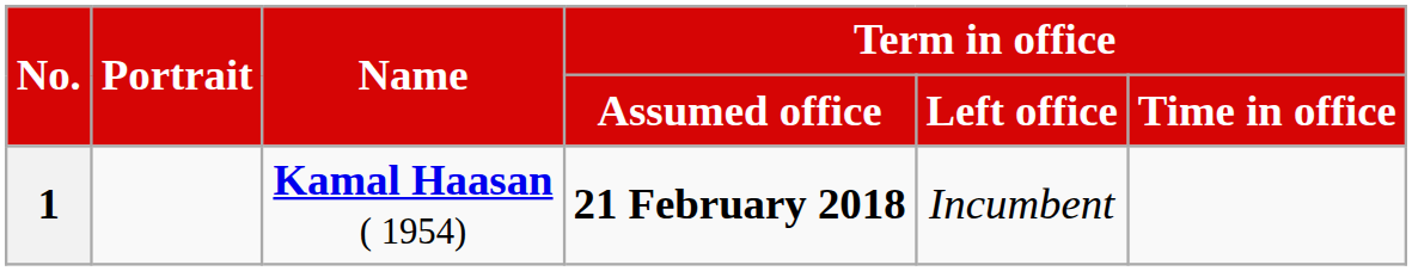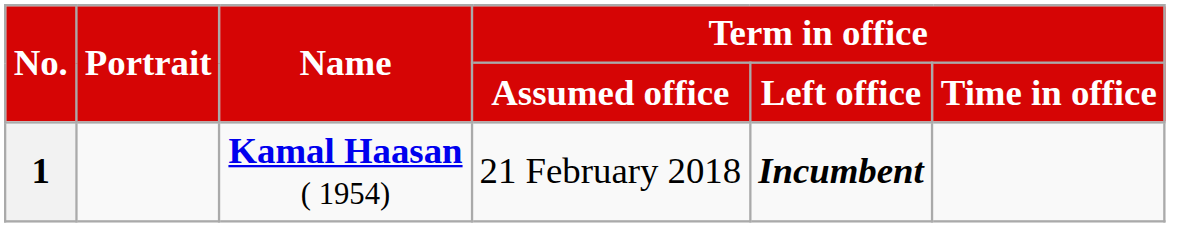1 | Term in office / Assumed office: bold -> normal
1 | Term in office / Left office: normal -> bold
